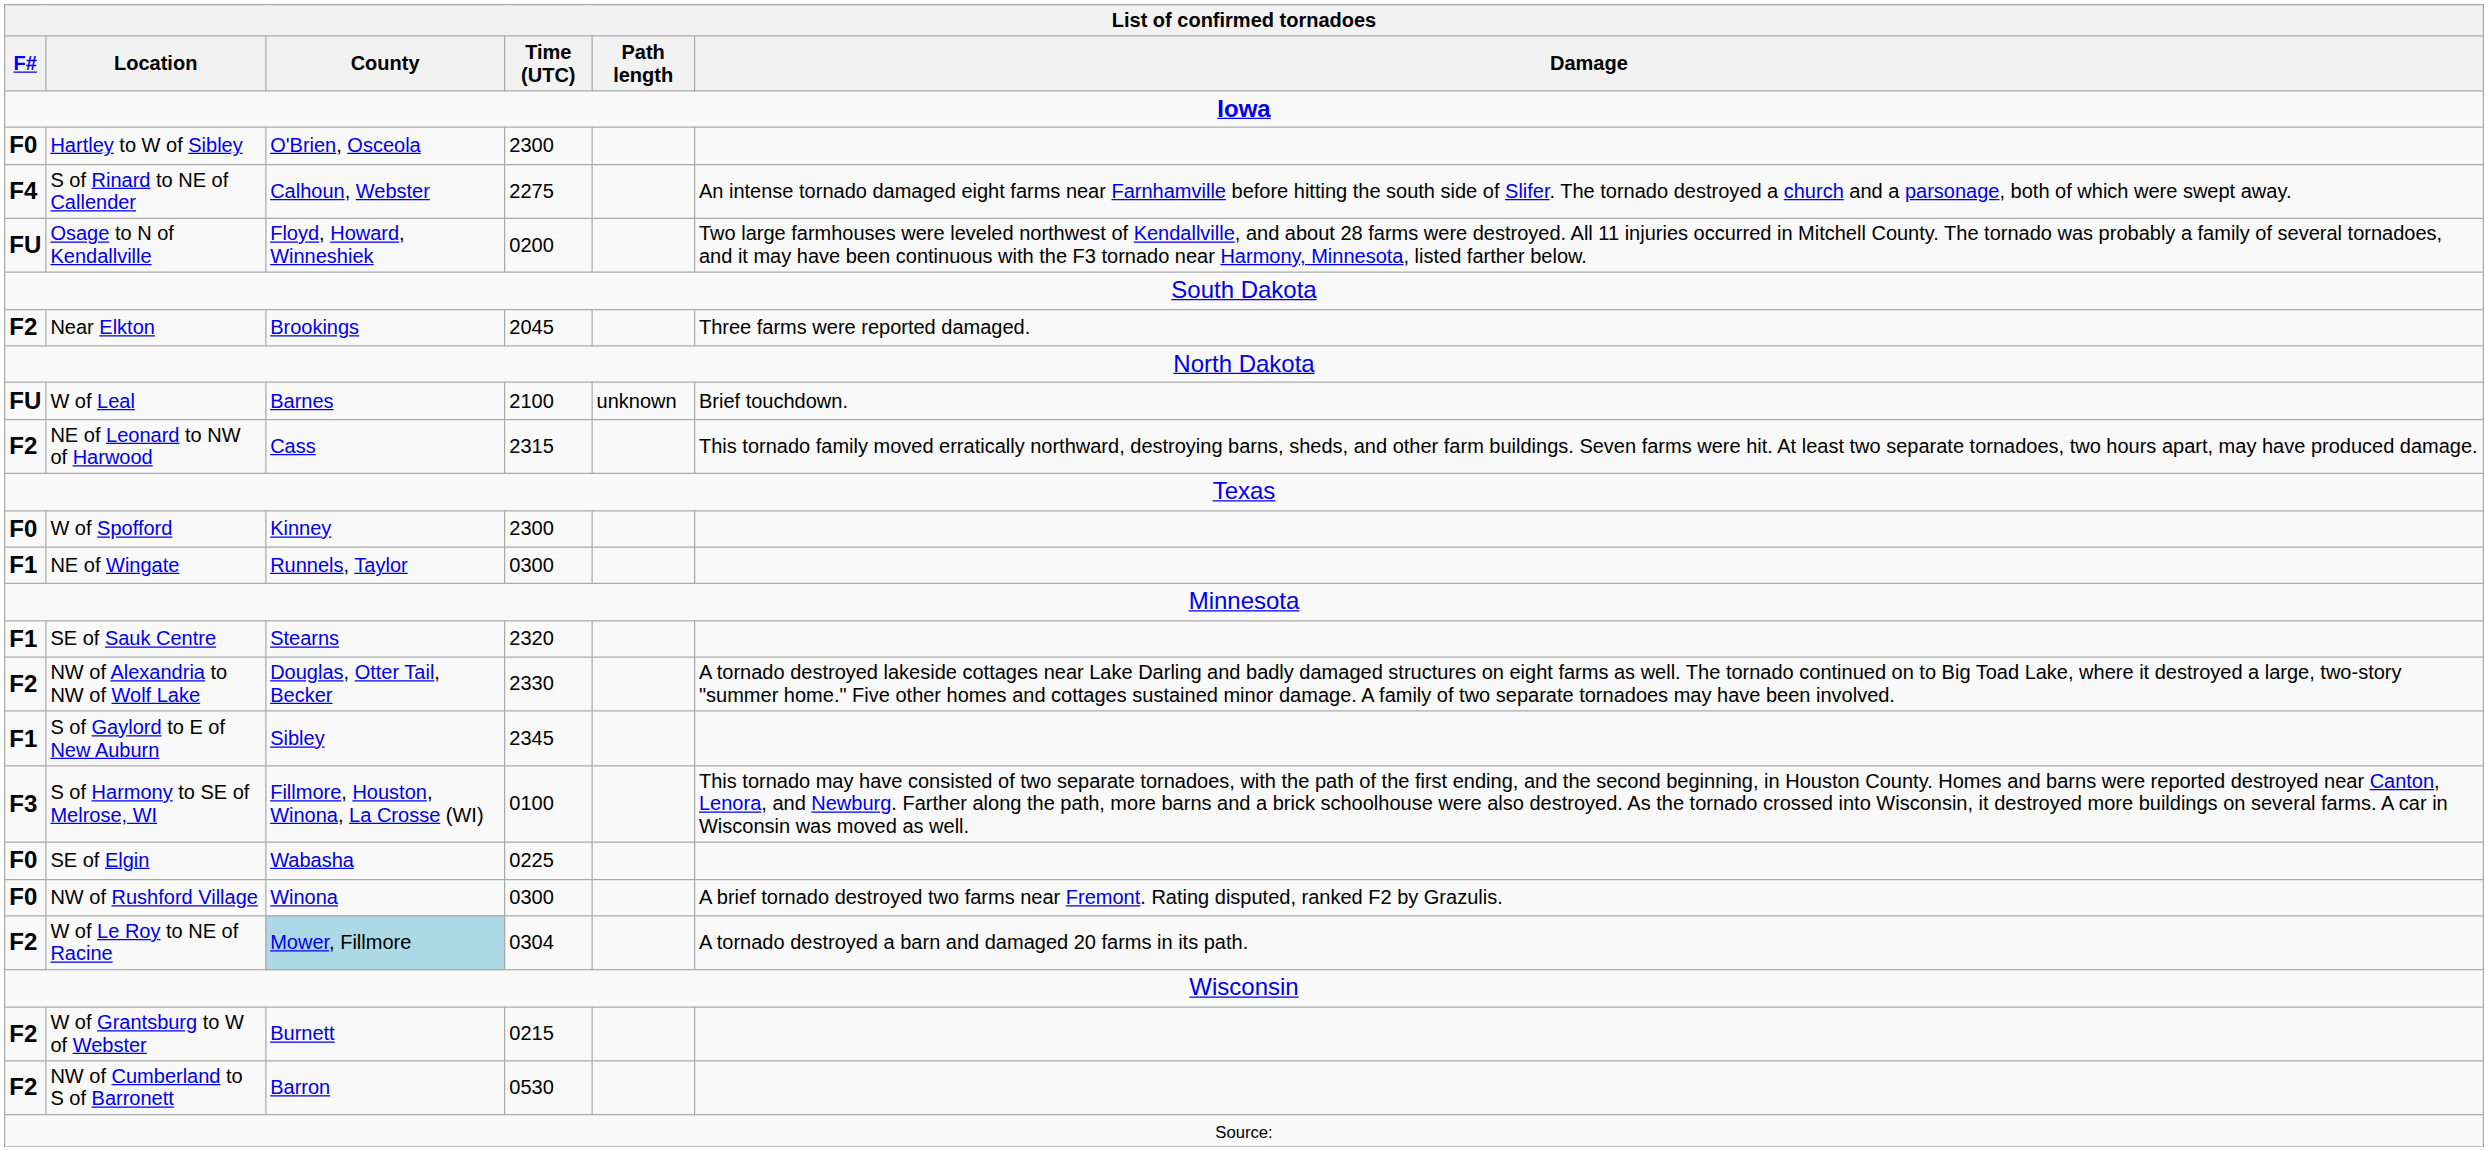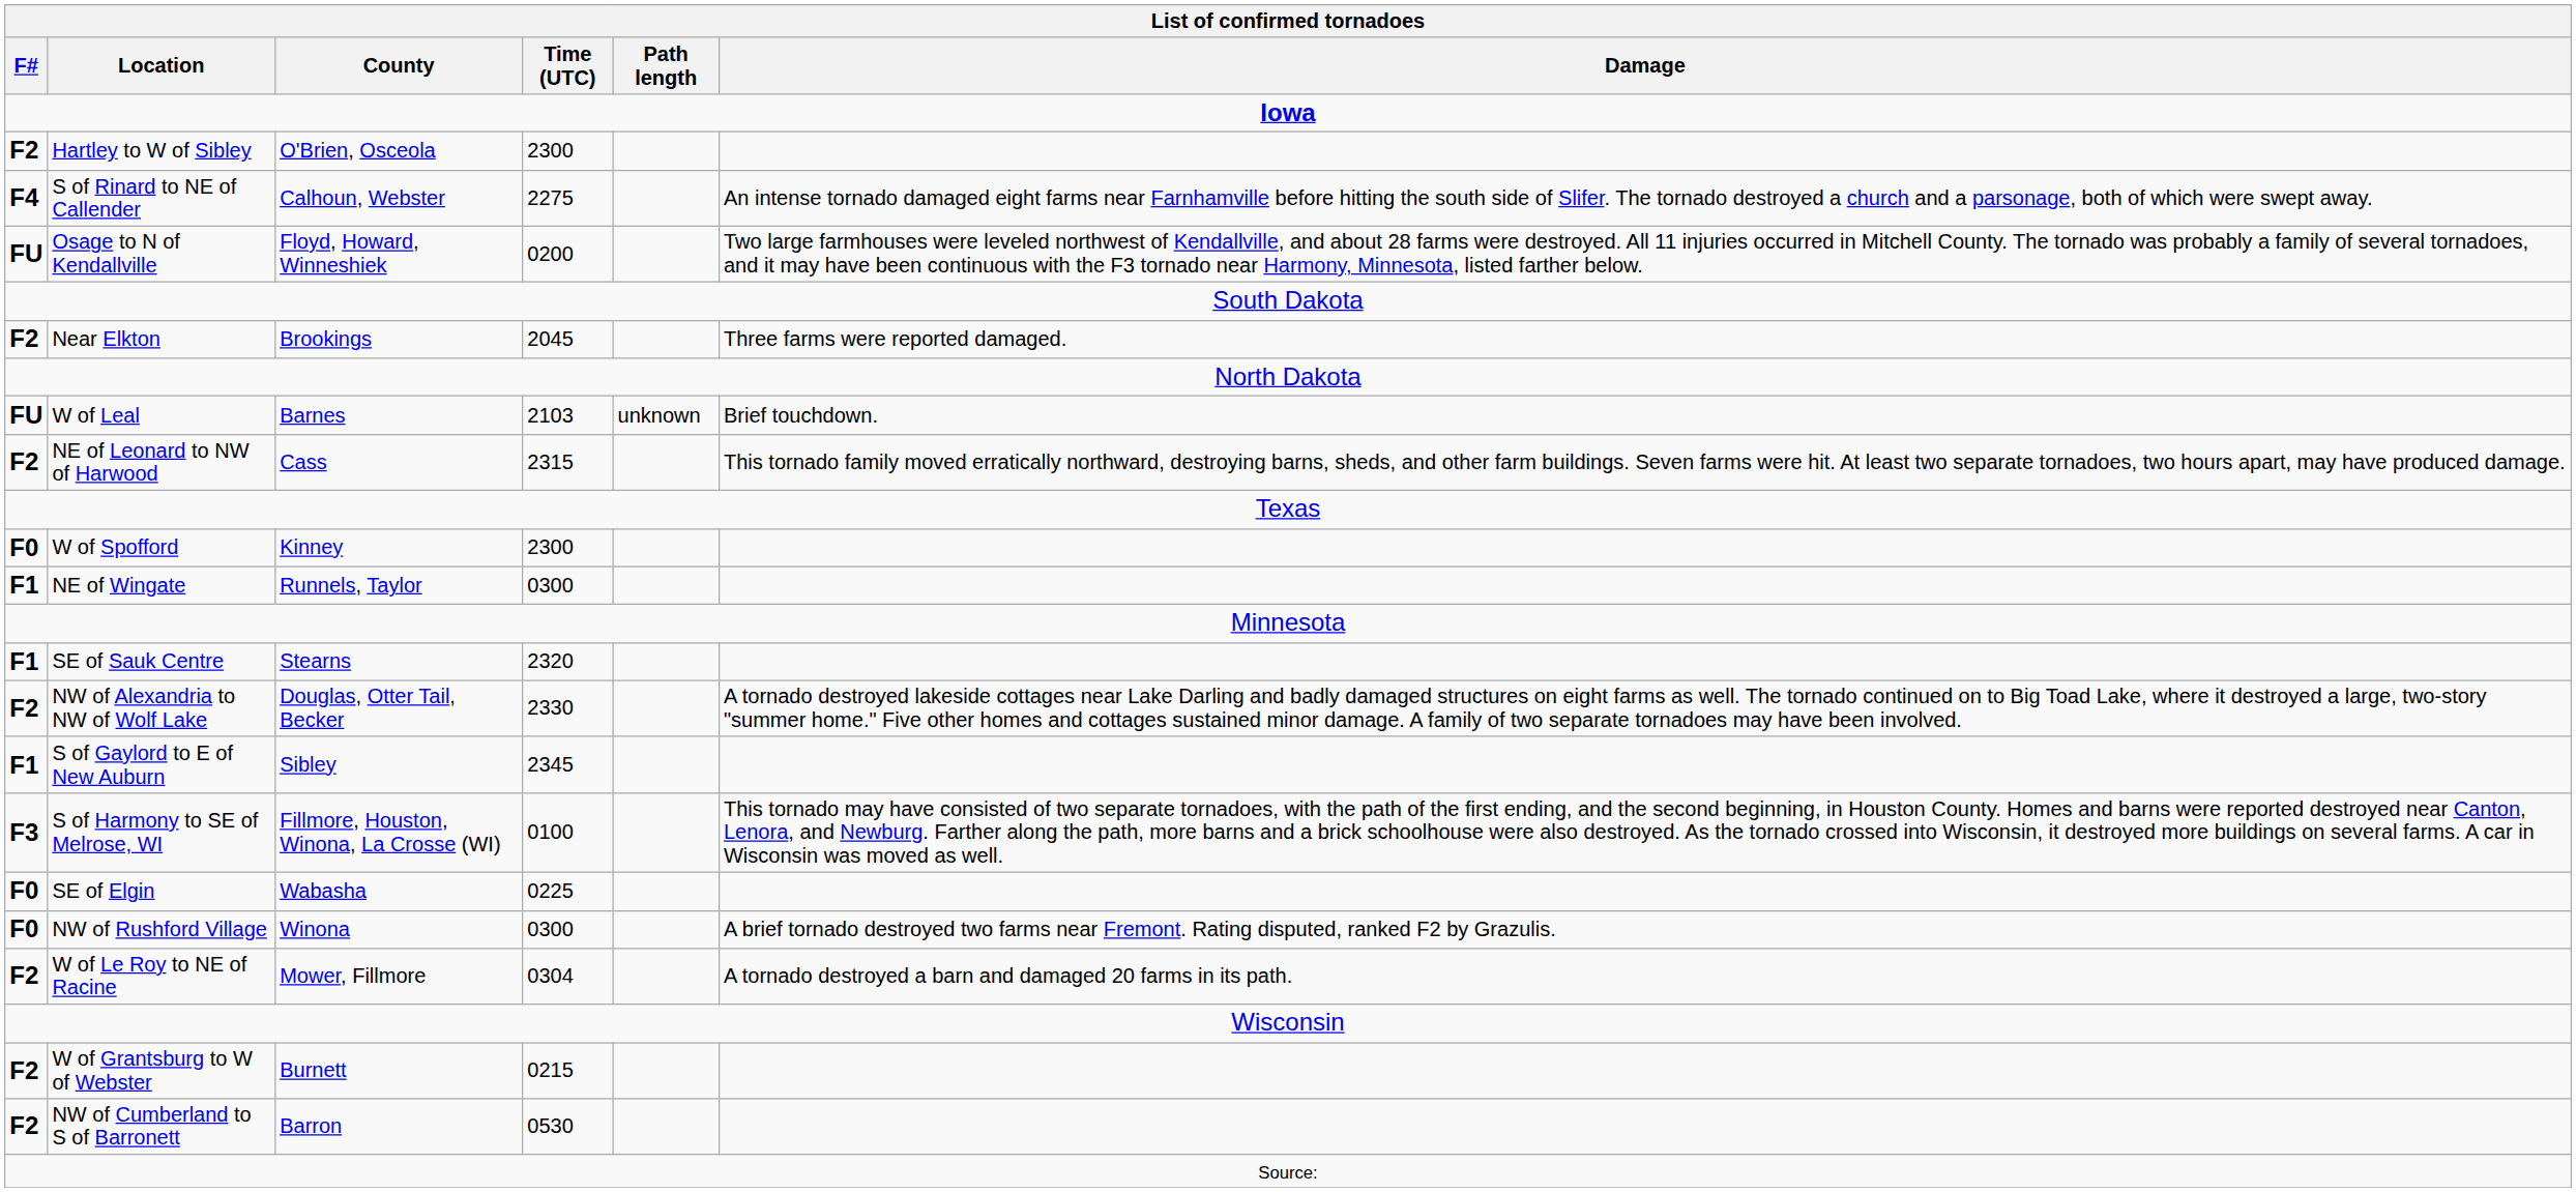Hartley to W of Sibley | List of confirmed tornadoes / F#: F0 -> F2
W of Leal | List of confirmed tornadoes / Time (UTC): 2100 -> 2103
W of Le Roy to NE of Racine | List of confirmed tornadoes / County: lightblue background -> no background
